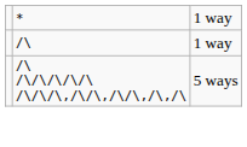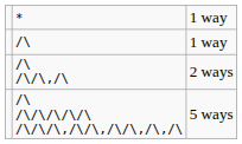+ row: /\ /\/\,/\ | 2 ways
